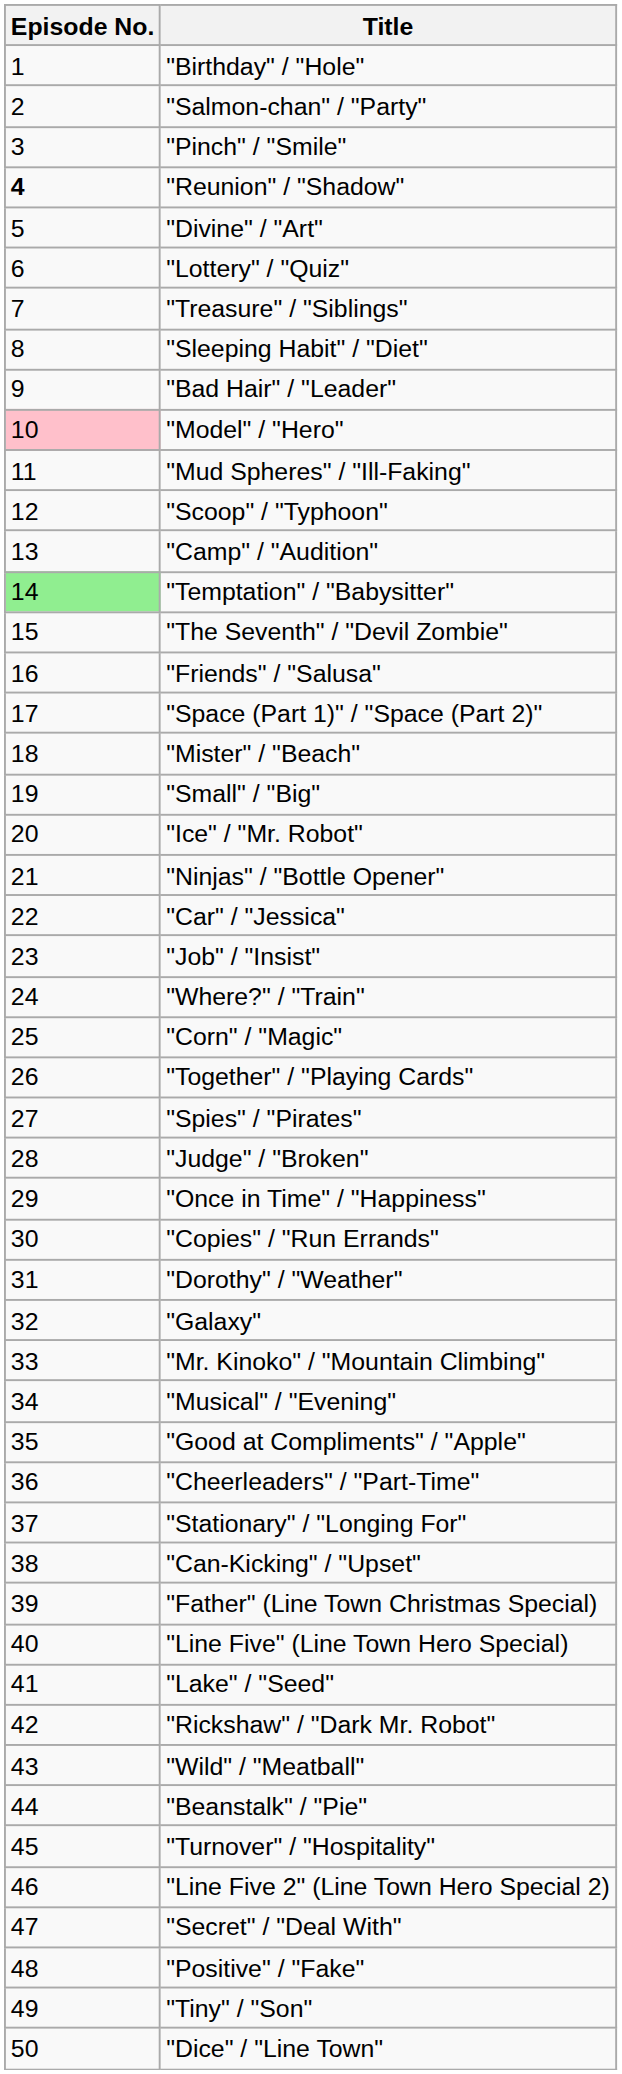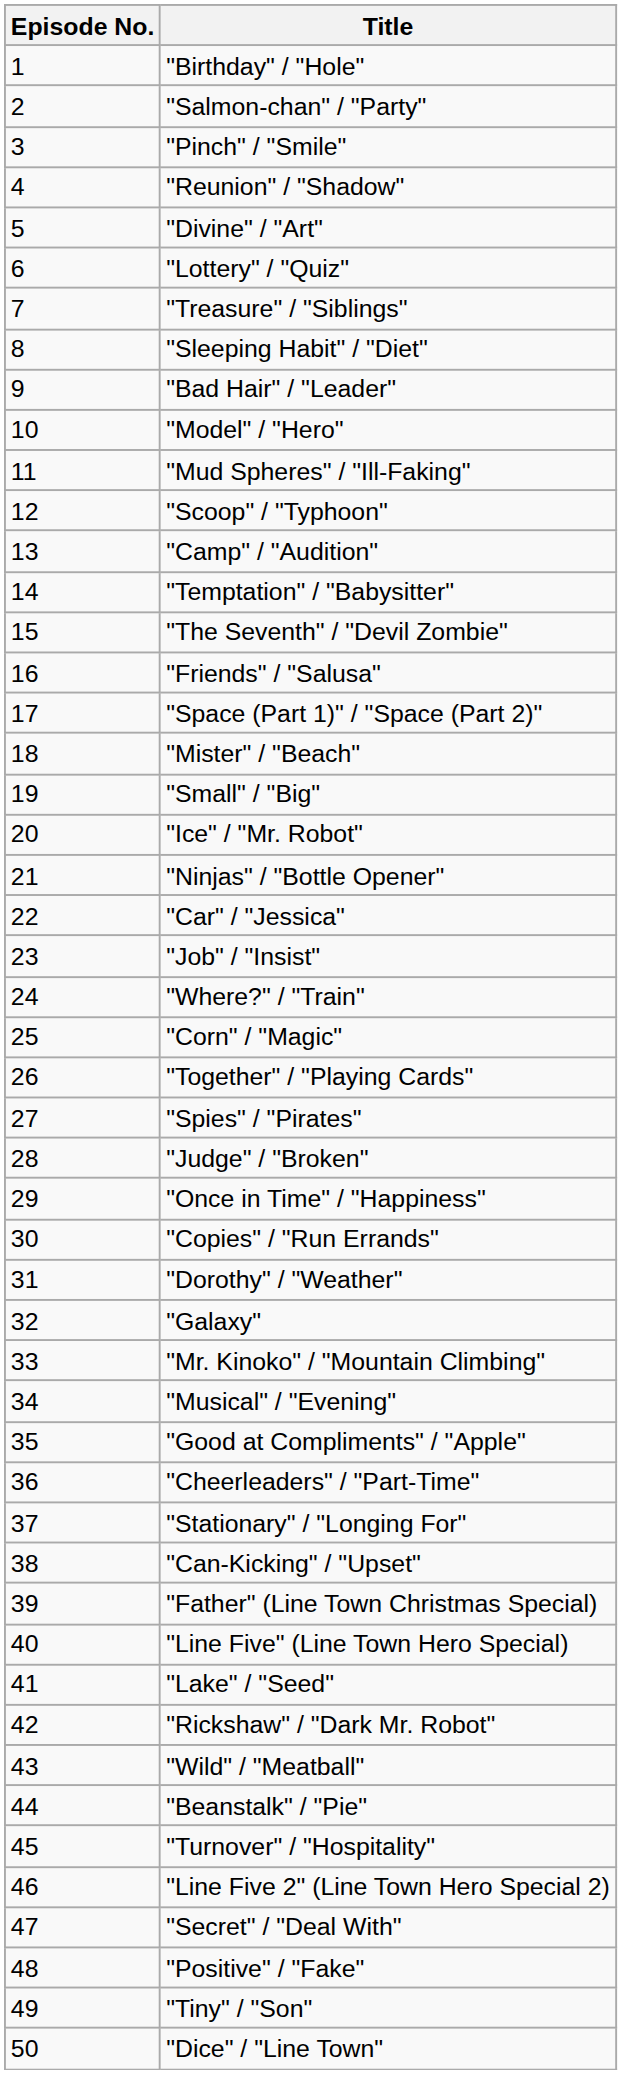"Reunion" / "Shadow" | Episode No.: bold -> normal
"Model" / "Hero" | Episode No.: pink background -> no background
"Temptation" / "Babysitter" | Episode No.: lightgreen background -> no background
